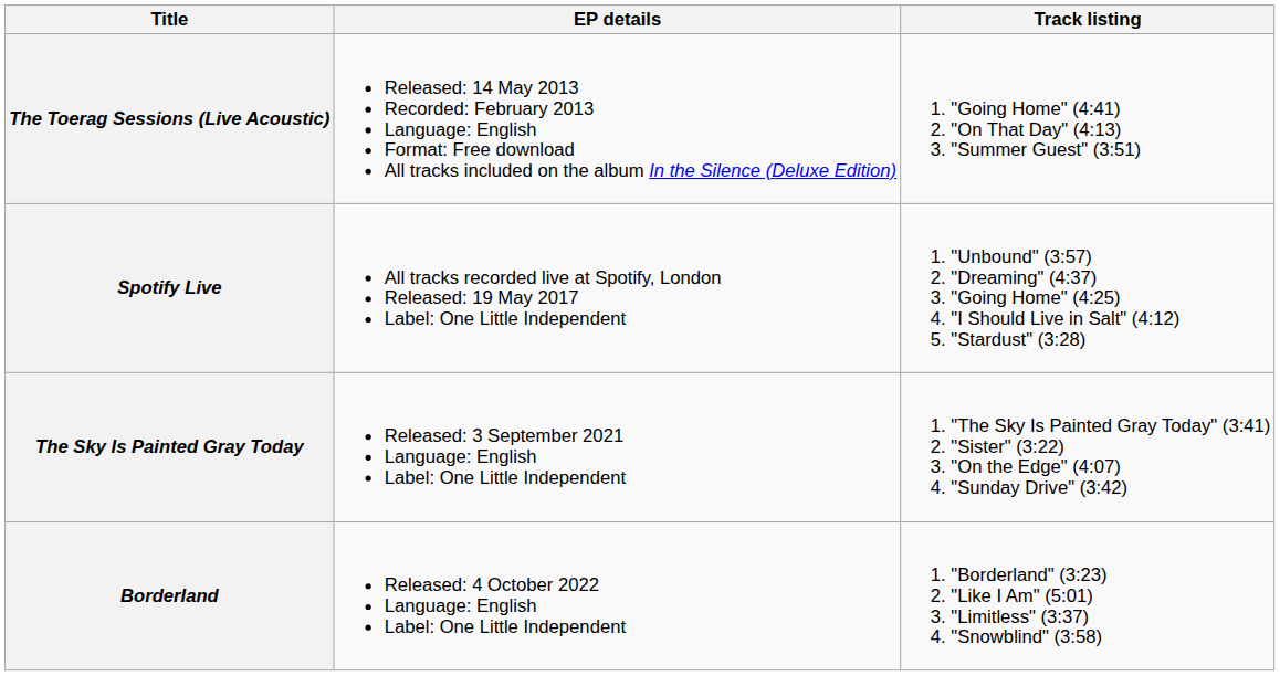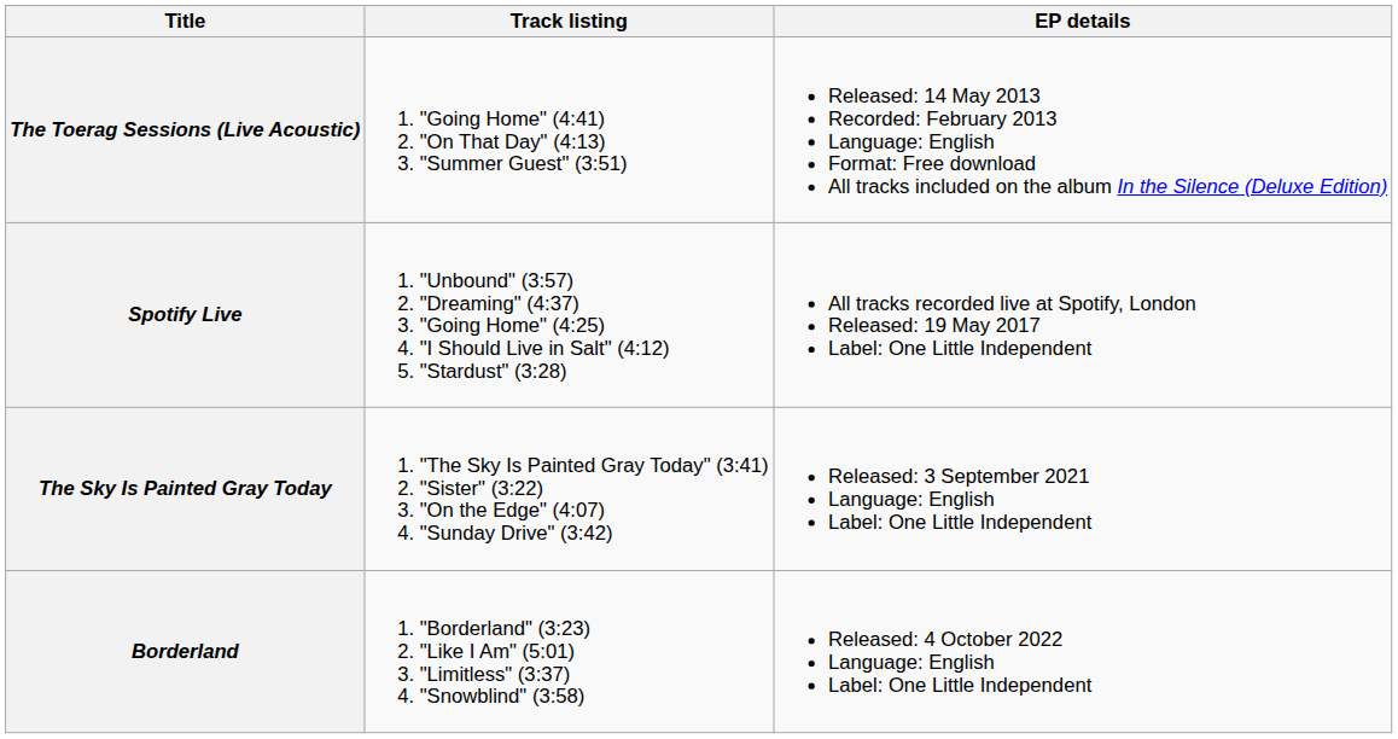columns swapped: EP details <-> Track listing
